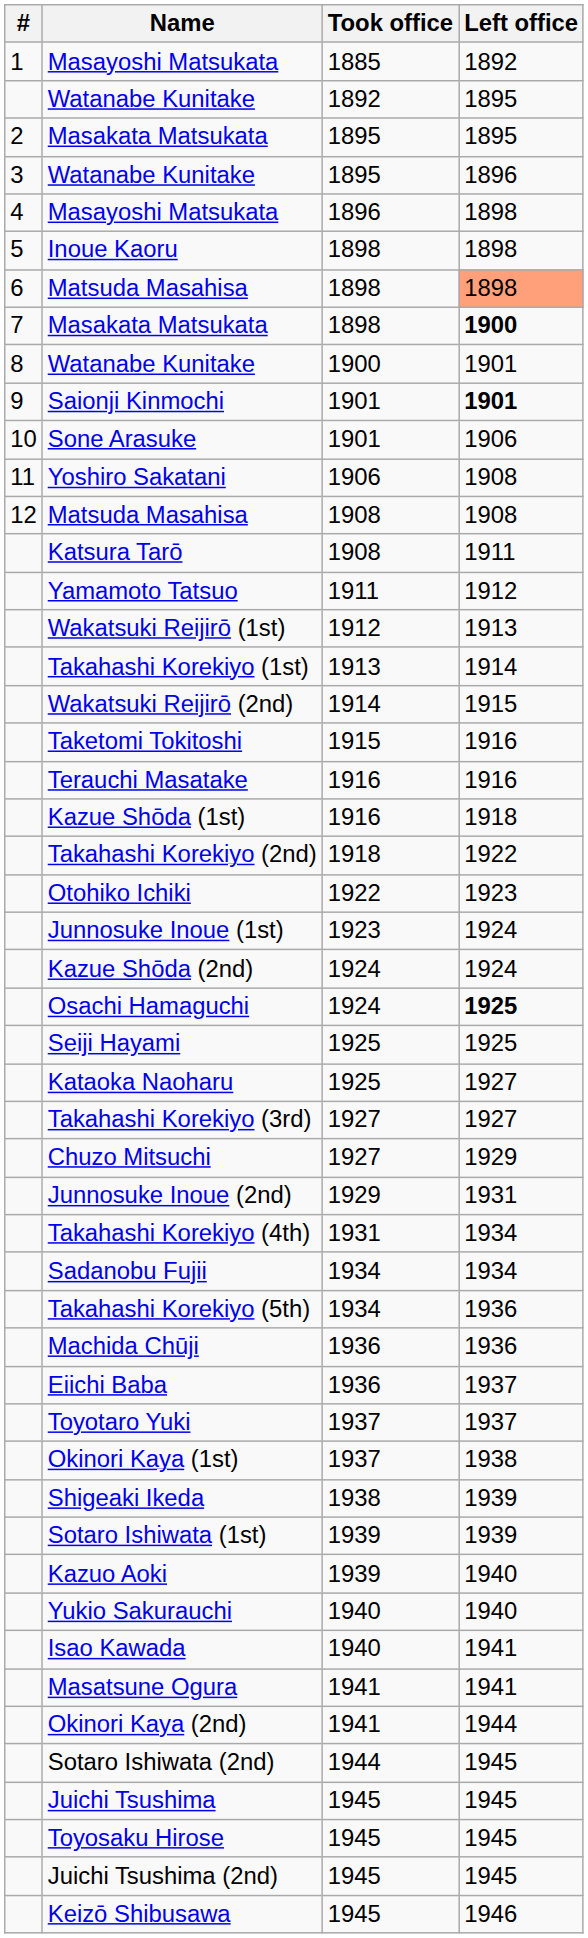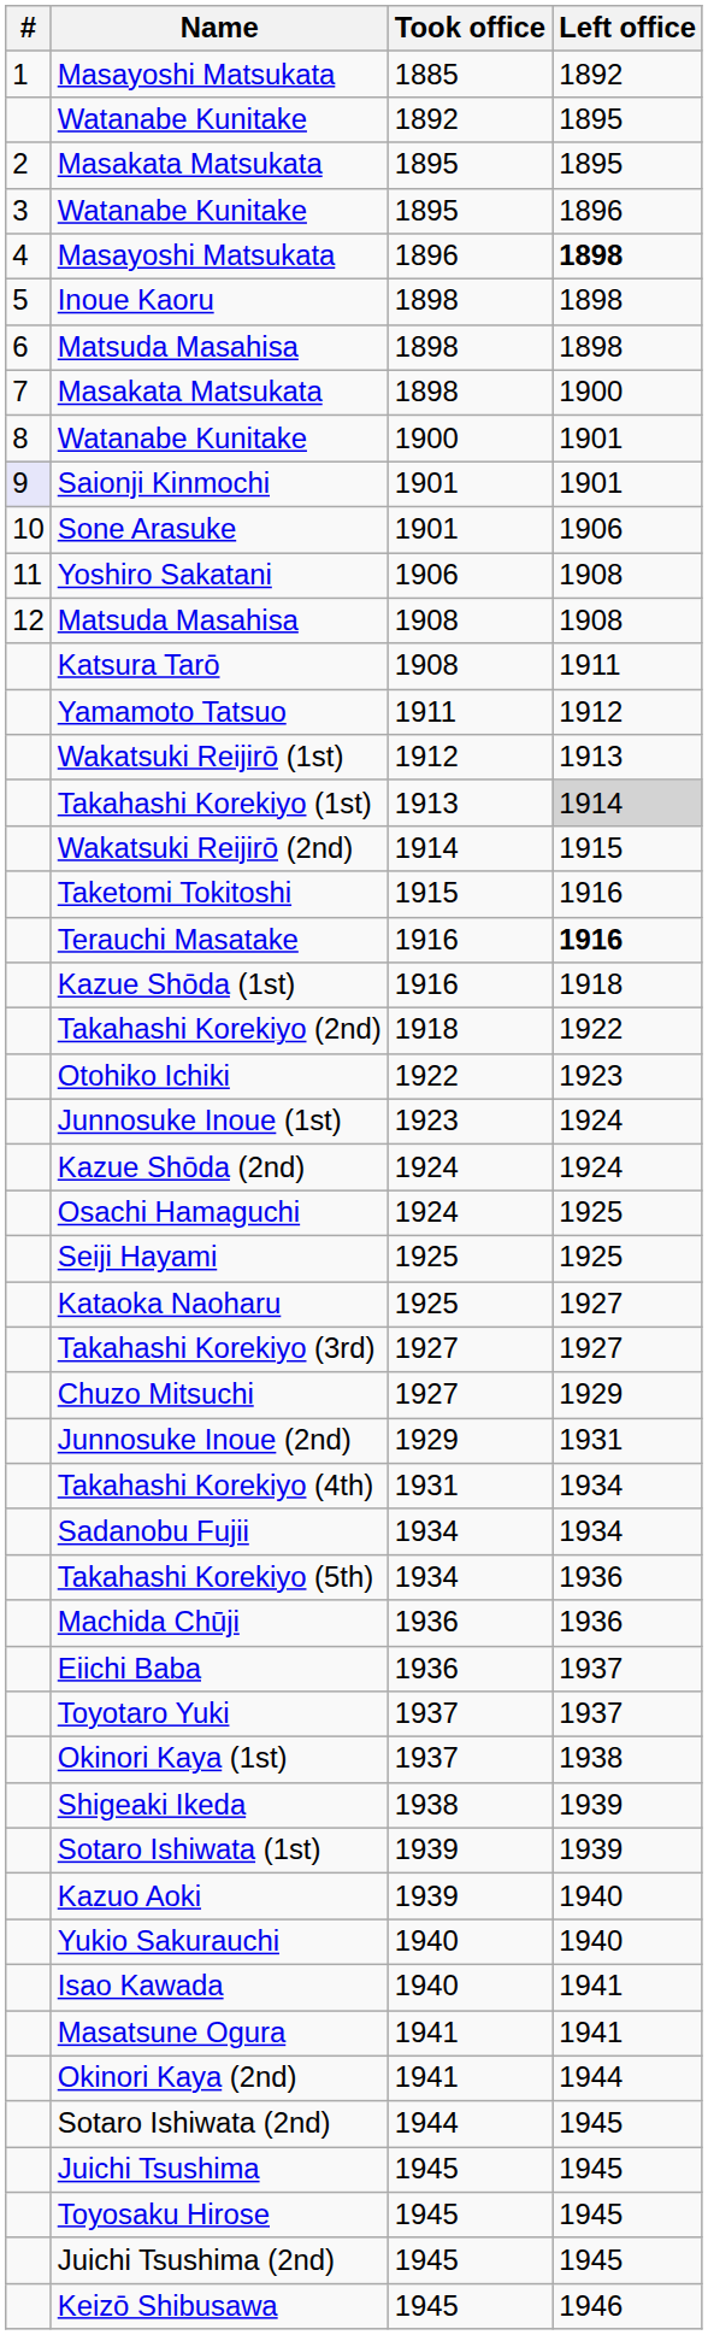Masayoshi Matsukata / 1896 | Left office: normal -> bold
Matsuda Masahisa / 1898 | Left office: lightsalmon background -> no background
Masakata Matsukata / 1898 | Left office: bold -> normal
Saionji Kinmochi | #: no background -> lavender background
Saionji Kinmochi | Left office: bold -> normal
Takahashi Korekiyo (1st) | Left office: no background -> lightgrey background
Terauchi Masatake | Left office: normal -> bold
Osachi Hamaguchi | Left office: bold -> normal
